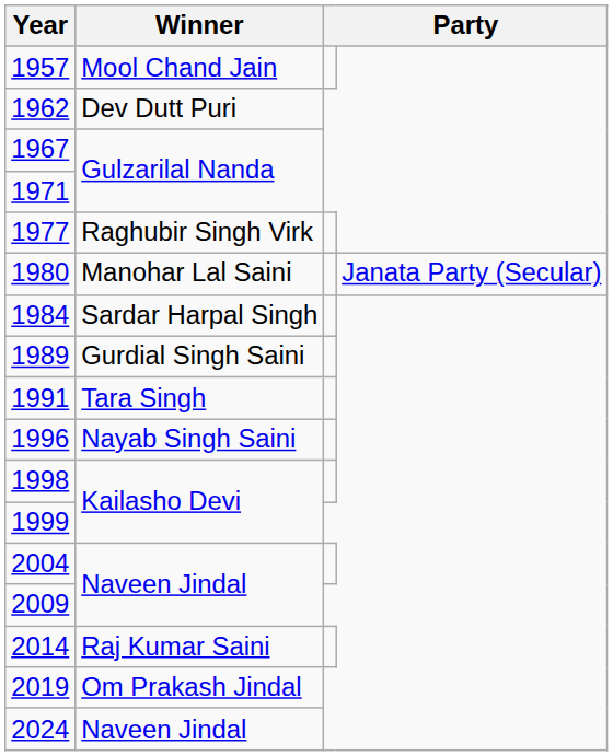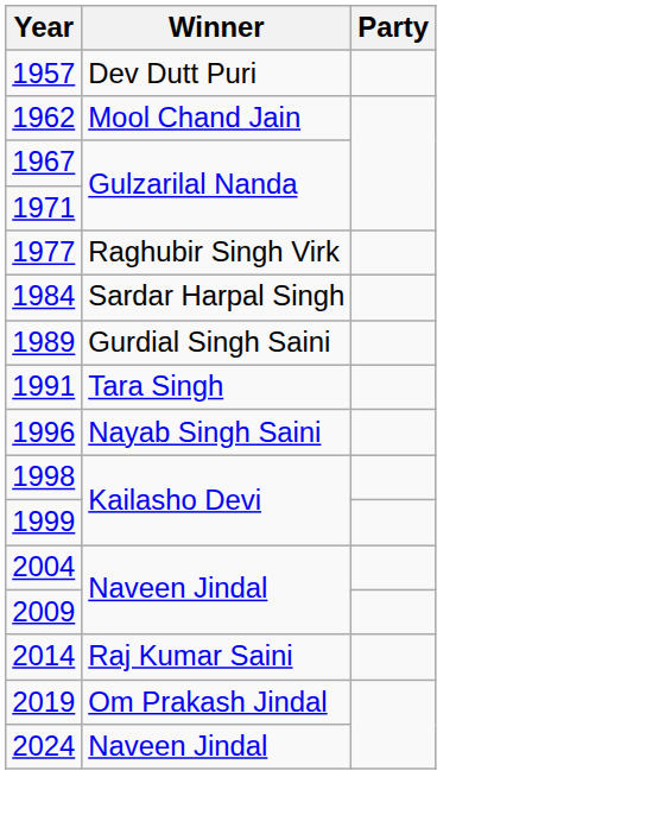1957 | Winner: Mool Chand Jain -> Dev Dutt Puri
1962 | Winner: Dev Dutt Puri -> Mool Chand Jain
- row: 1980 | Manohar Lal Saini | Janata Party (Secular)
